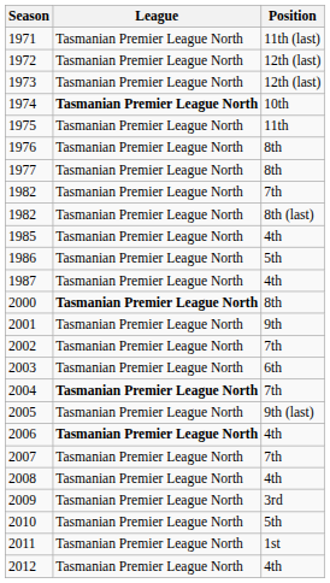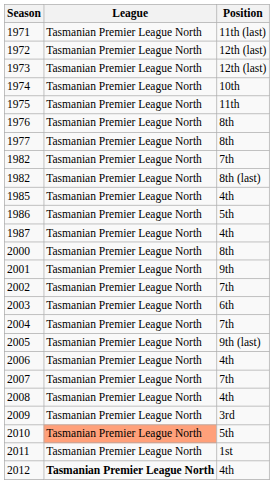1974 | League: bold -> normal
2000 | League: bold -> normal
2004 | League: bold -> normal
2006 | League: bold -> normal
2010 | League: no background -> lightsalmon background
2012 | League: normal -> bold
